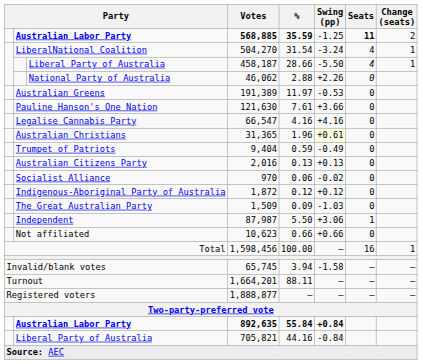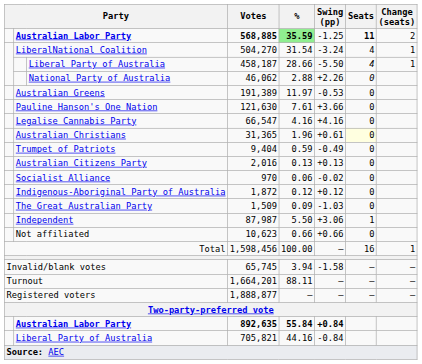Australian Labor Party / 568,885 | %: no background -> lightgreen background
Australian Christians | Swing (pp): lightyellow background -> no background
Australian Christians | Seats: no background -> lightyellow background
